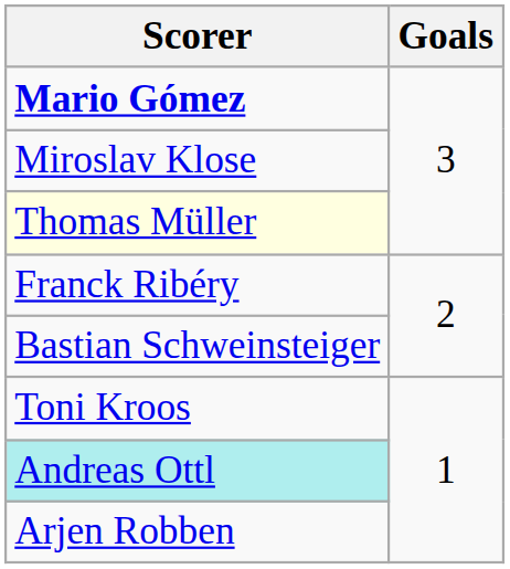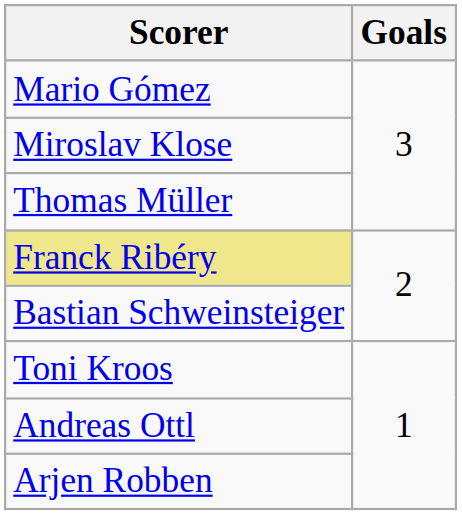Mario Gómez | Scorer: bold -> normal
Thomas Müller | Scorer: lightyellow background -> no background
Franck Ribéry | Scorer: no background -> khaki background
Andreas Ottl | Scorer: paleturquoise background -> no background
